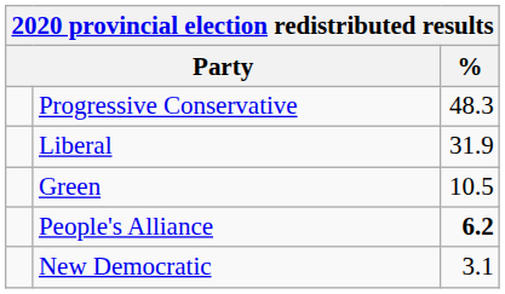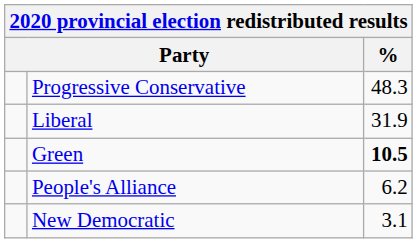Green | %: normal -> bold
People's Alliance | %: bold -> normal
